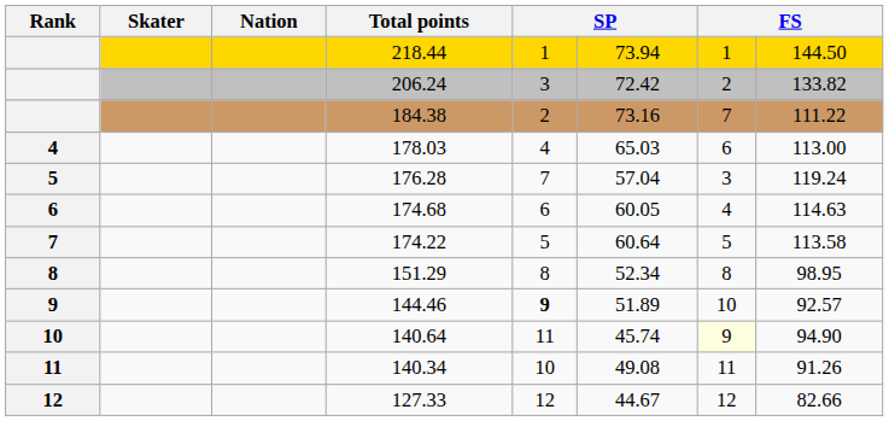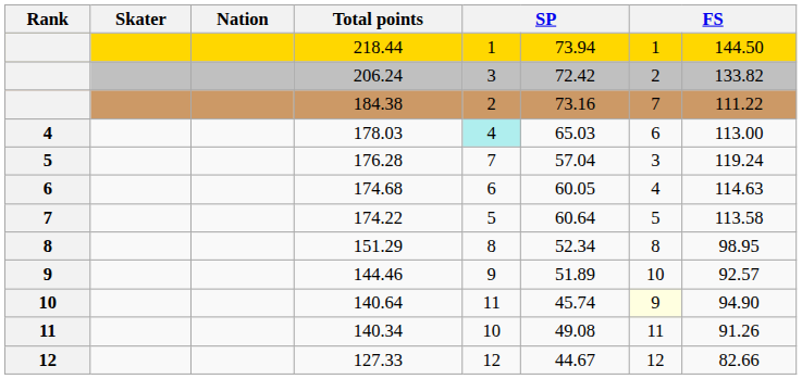178.03 | column 5: no background -> paleturquoise background
144.46 | column 5: bold -> normal
